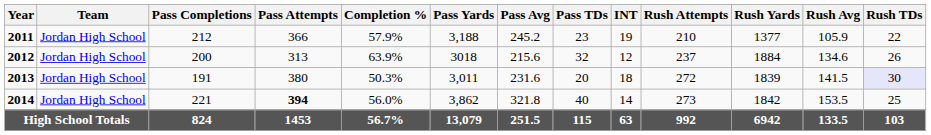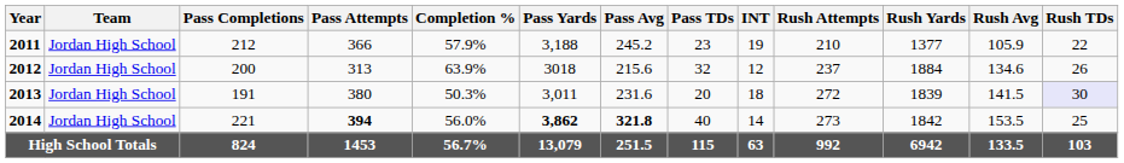2014 | Pass Yards: normal -> bold
2014 | Pass Avg: normal -> bold
